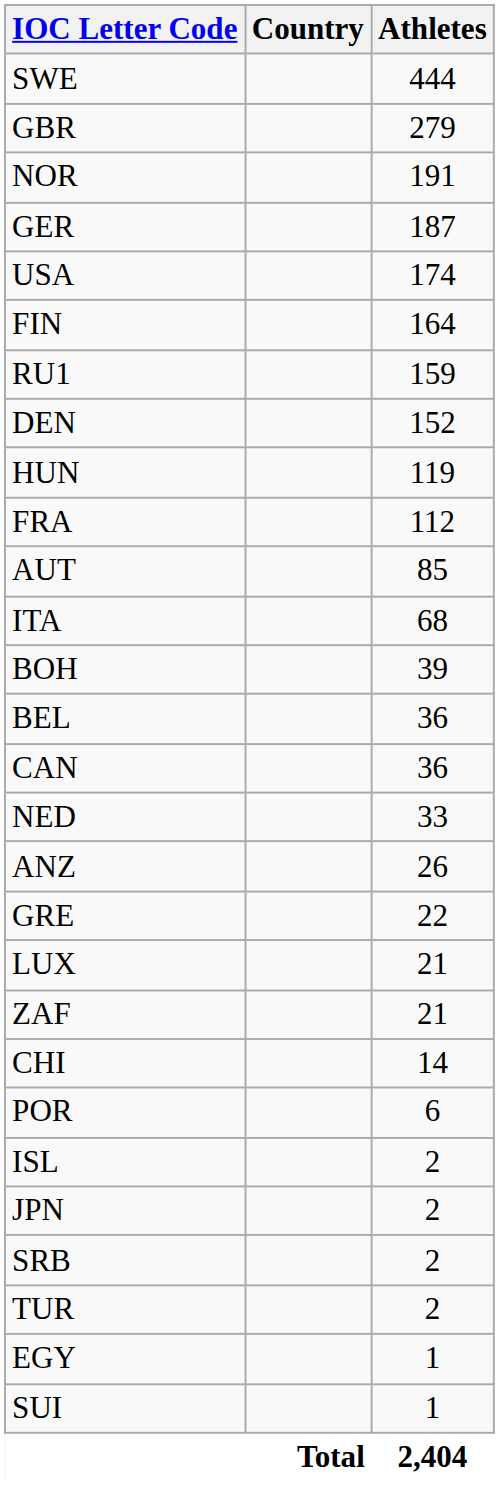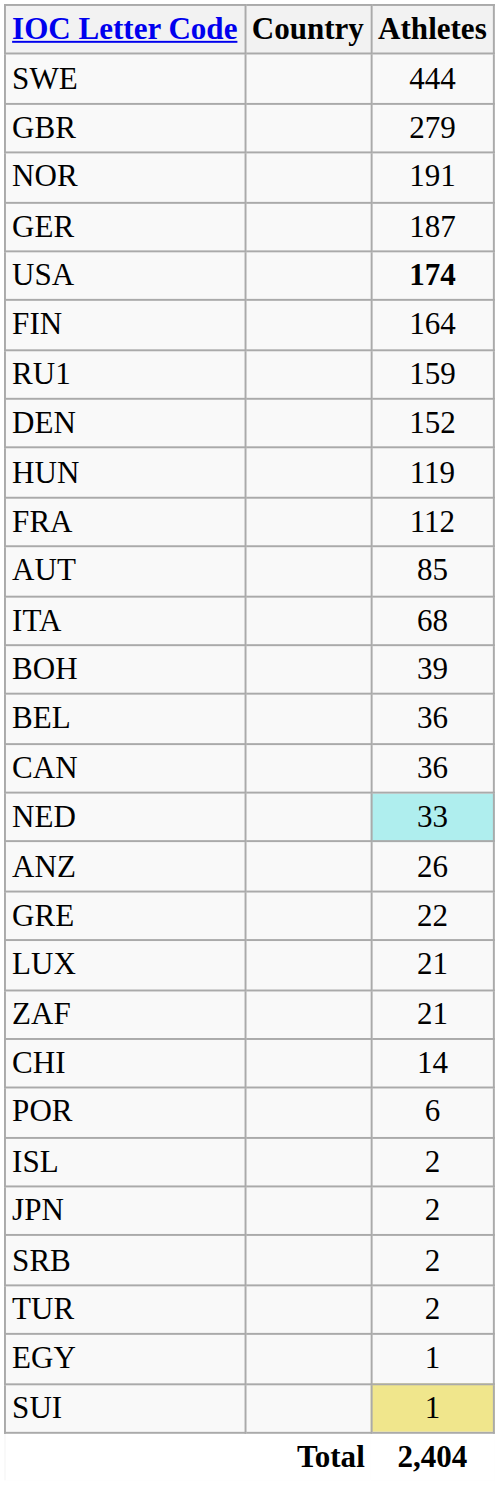USA | Athletes: normal -> bold
NED | Athletes: no background -> paleturquoise background
SUI | Athletes: no background -> khaki background
